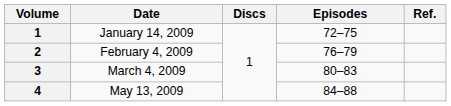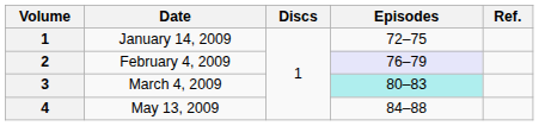February 4, 2009 | Episodes: no background -> lavender background
March 4, 2009 | Episodes: no background -> paleturquoise background
